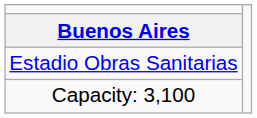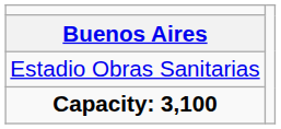Capacity: 3,100 | column 1: normal -> bold
